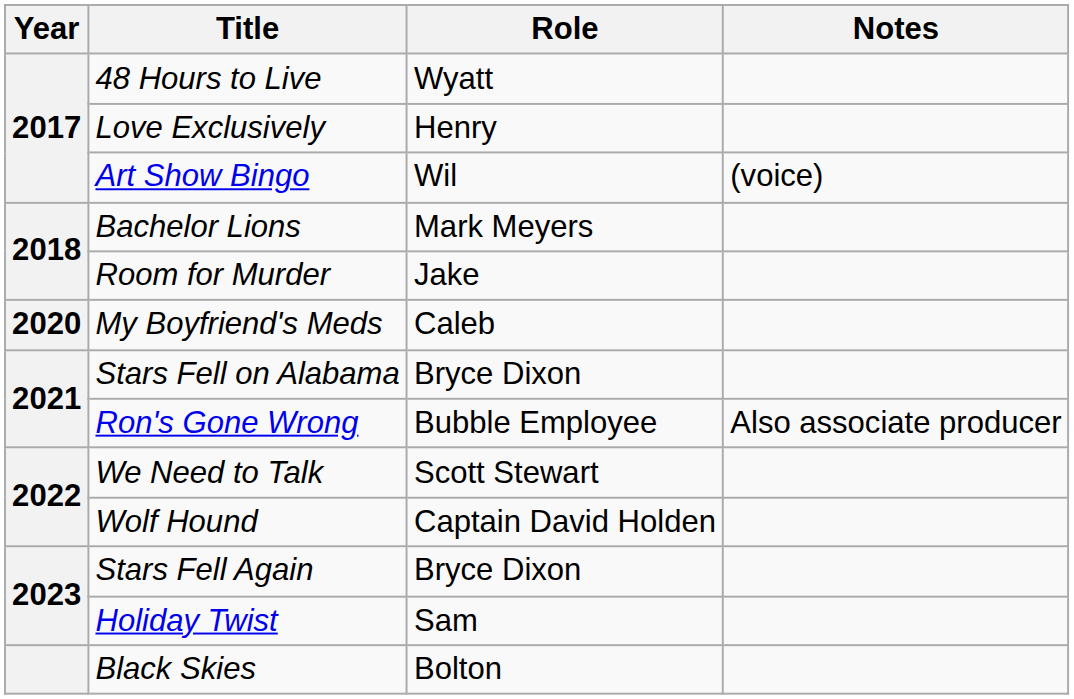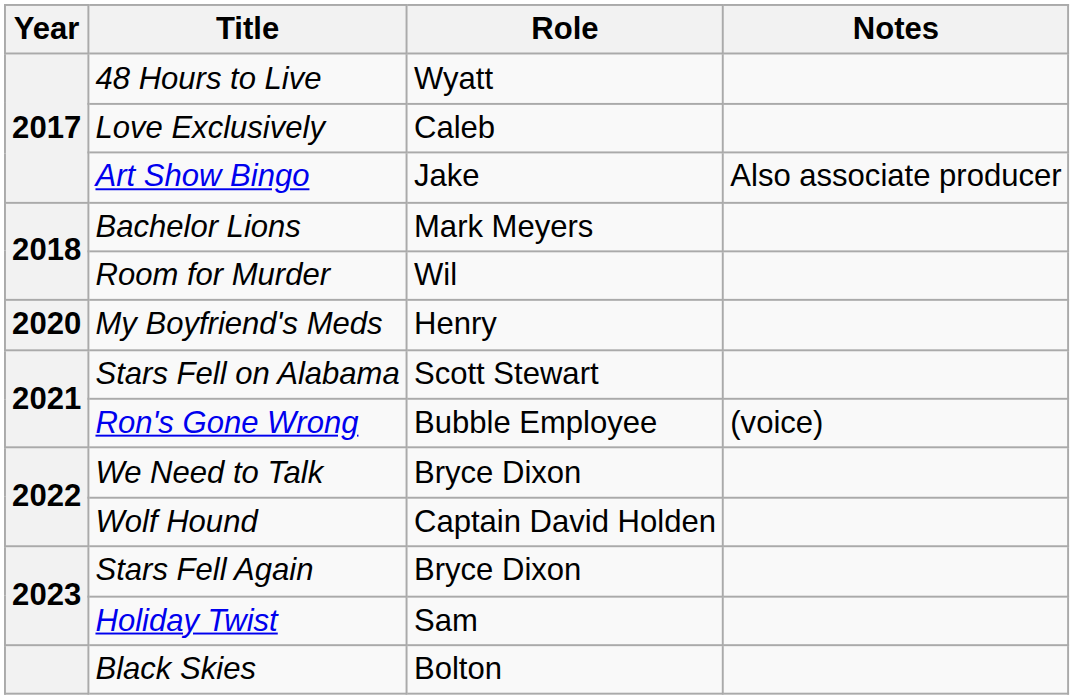Love Exclusively | Role: Henry -> Caleb
Art Show Bingo | Role: Wil -> Jake
Art Show Bingo | Notes: (voice) -> Also associate producer
Room for Murder | Role: Jake -> Wil
My Boyfriend's Meds | Role: Caleb -> Henry
Stars Fell on Alabama | Role: Bryce Dixon -> Scott Stewart
Ron's Gone Wrong | Notes: Also associate producer -> (voice)
We Need to Talk | Role: Scott Stewart -> Bryce Dixon
